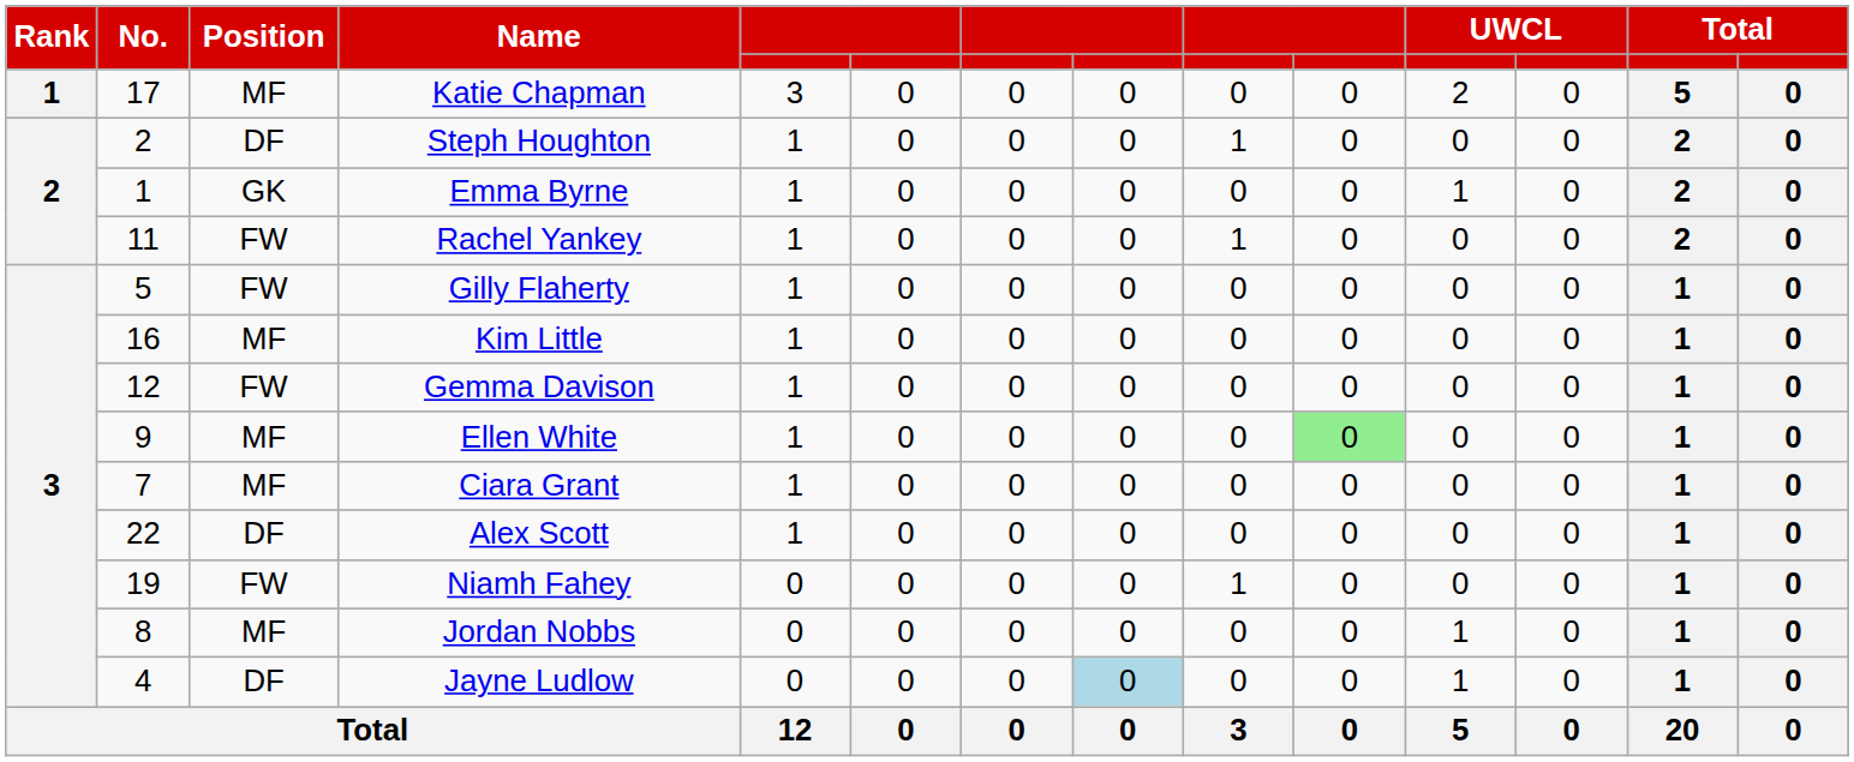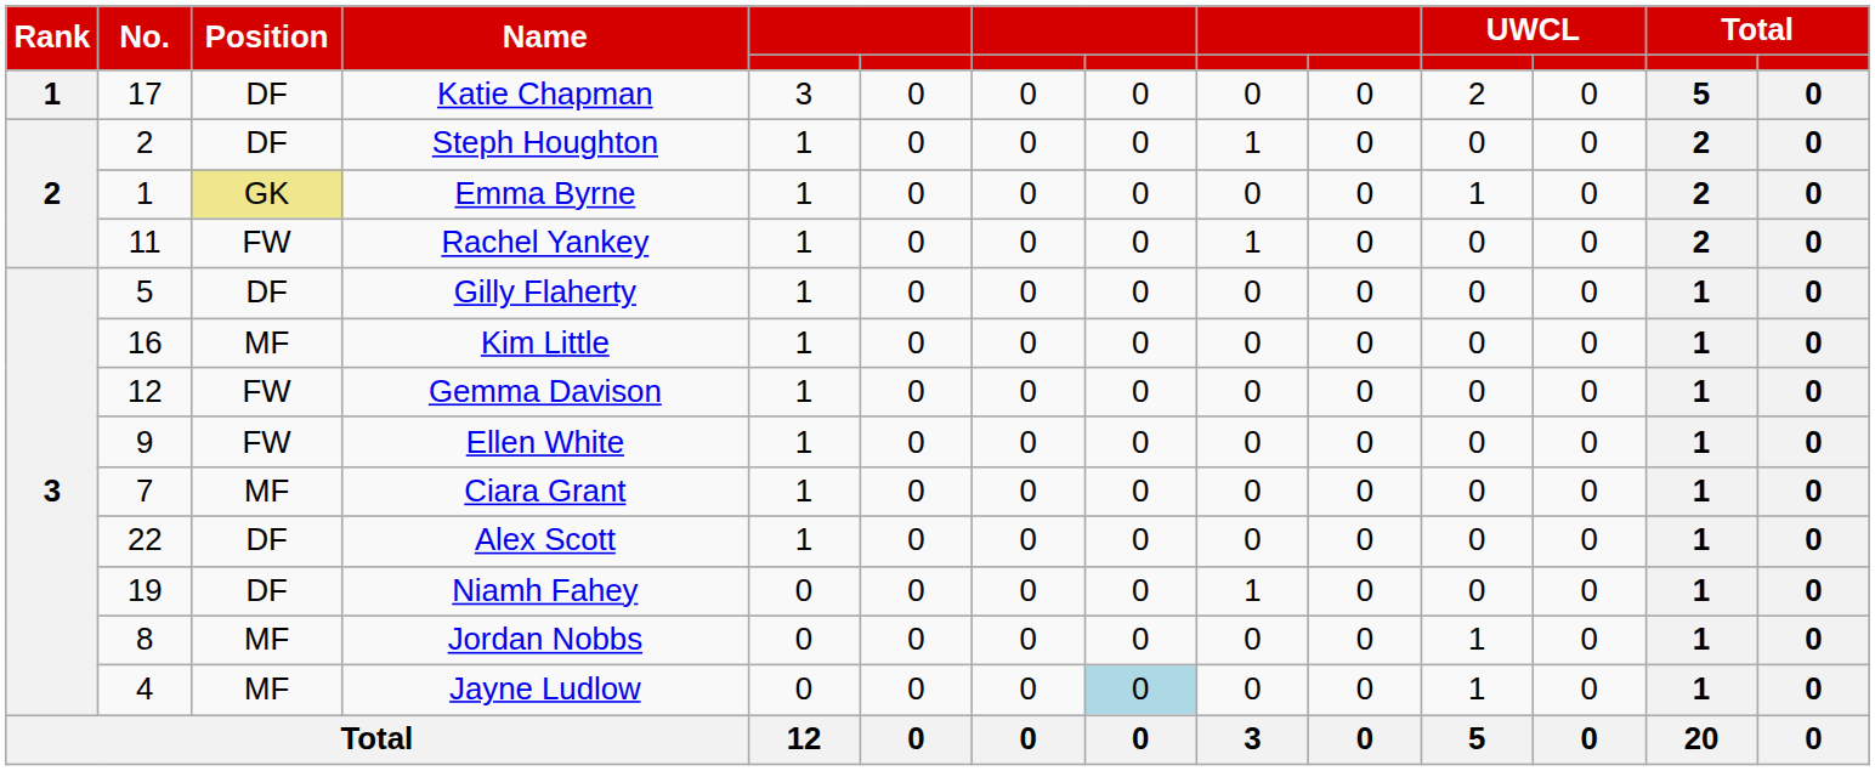Katie Chapman | Position: MF -> DF
Emma Byrne | Position: no background -> khaki background
Gilly Flaherty | Position: FW -> DF
Ellen White | Position: MF -> FW
Ellen White | column 10: lightgreen background -> no background
Niamh Fahey | Position: FW -> DF
Jayne Ludlow | Position: DF -> MF
